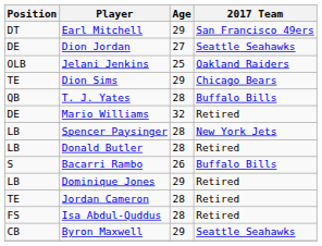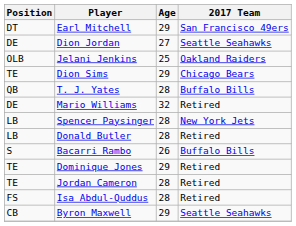Dominique Jones | Position: LB -> TE
